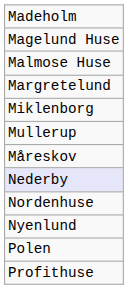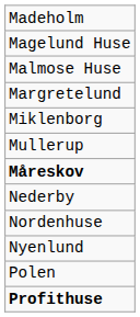row 7 | column 1: normal -> bold
row 8 | column 1: lavender background -> no background
row 12 | column 1: normal -> bold
